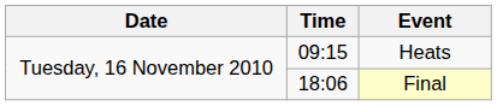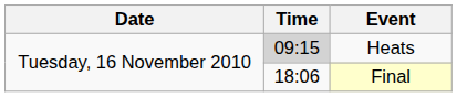Heats | Time: no background -> lightgrey background
